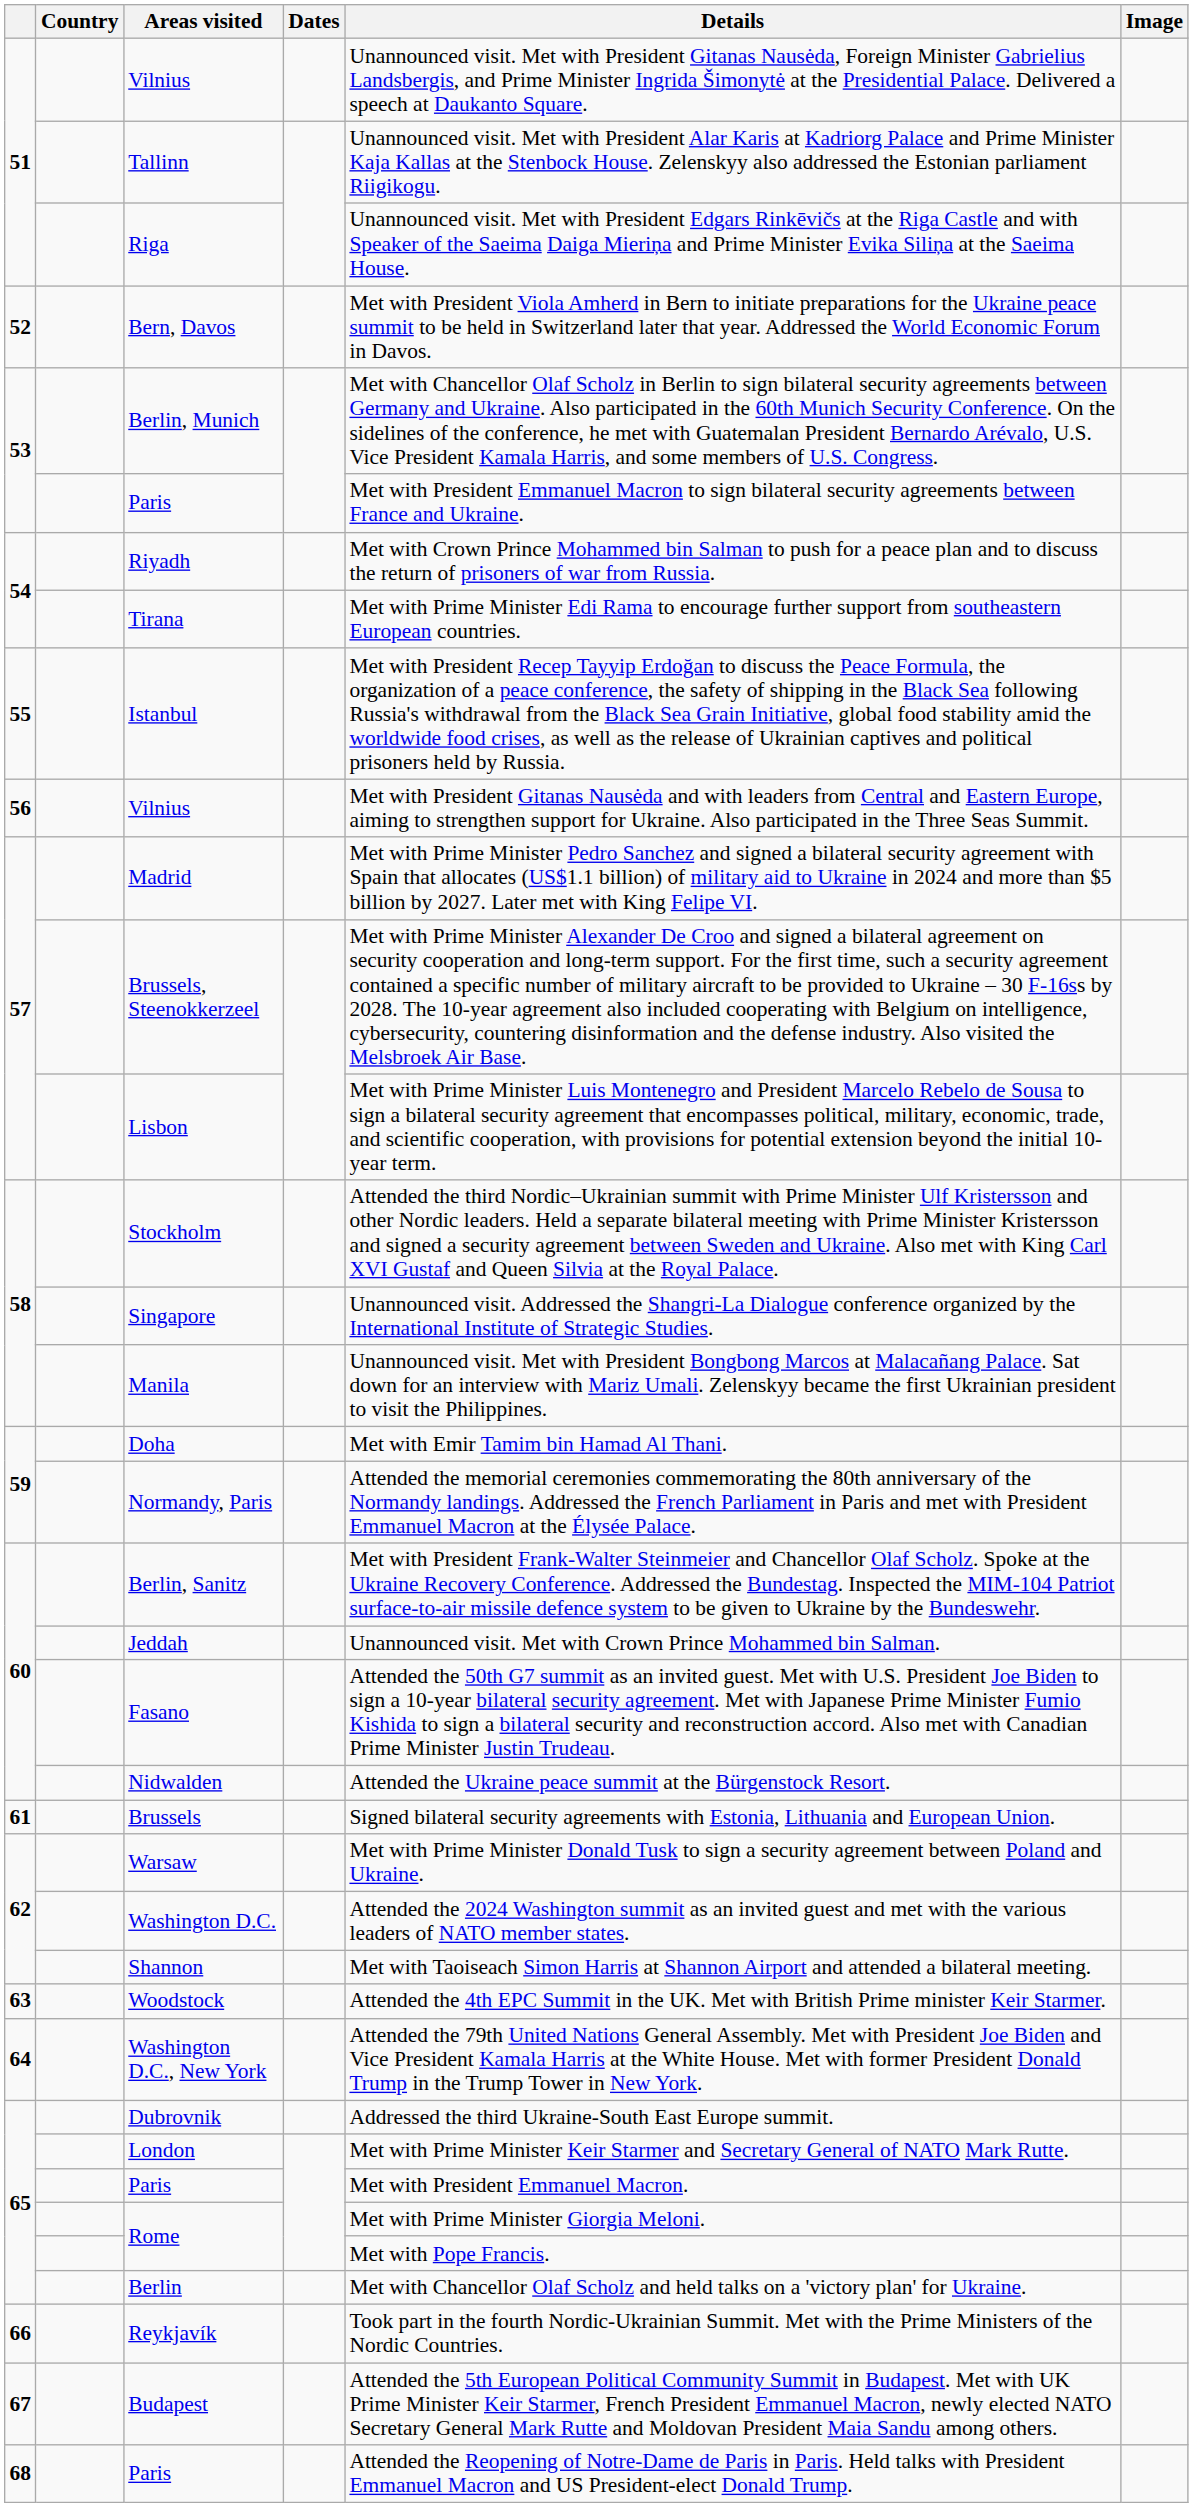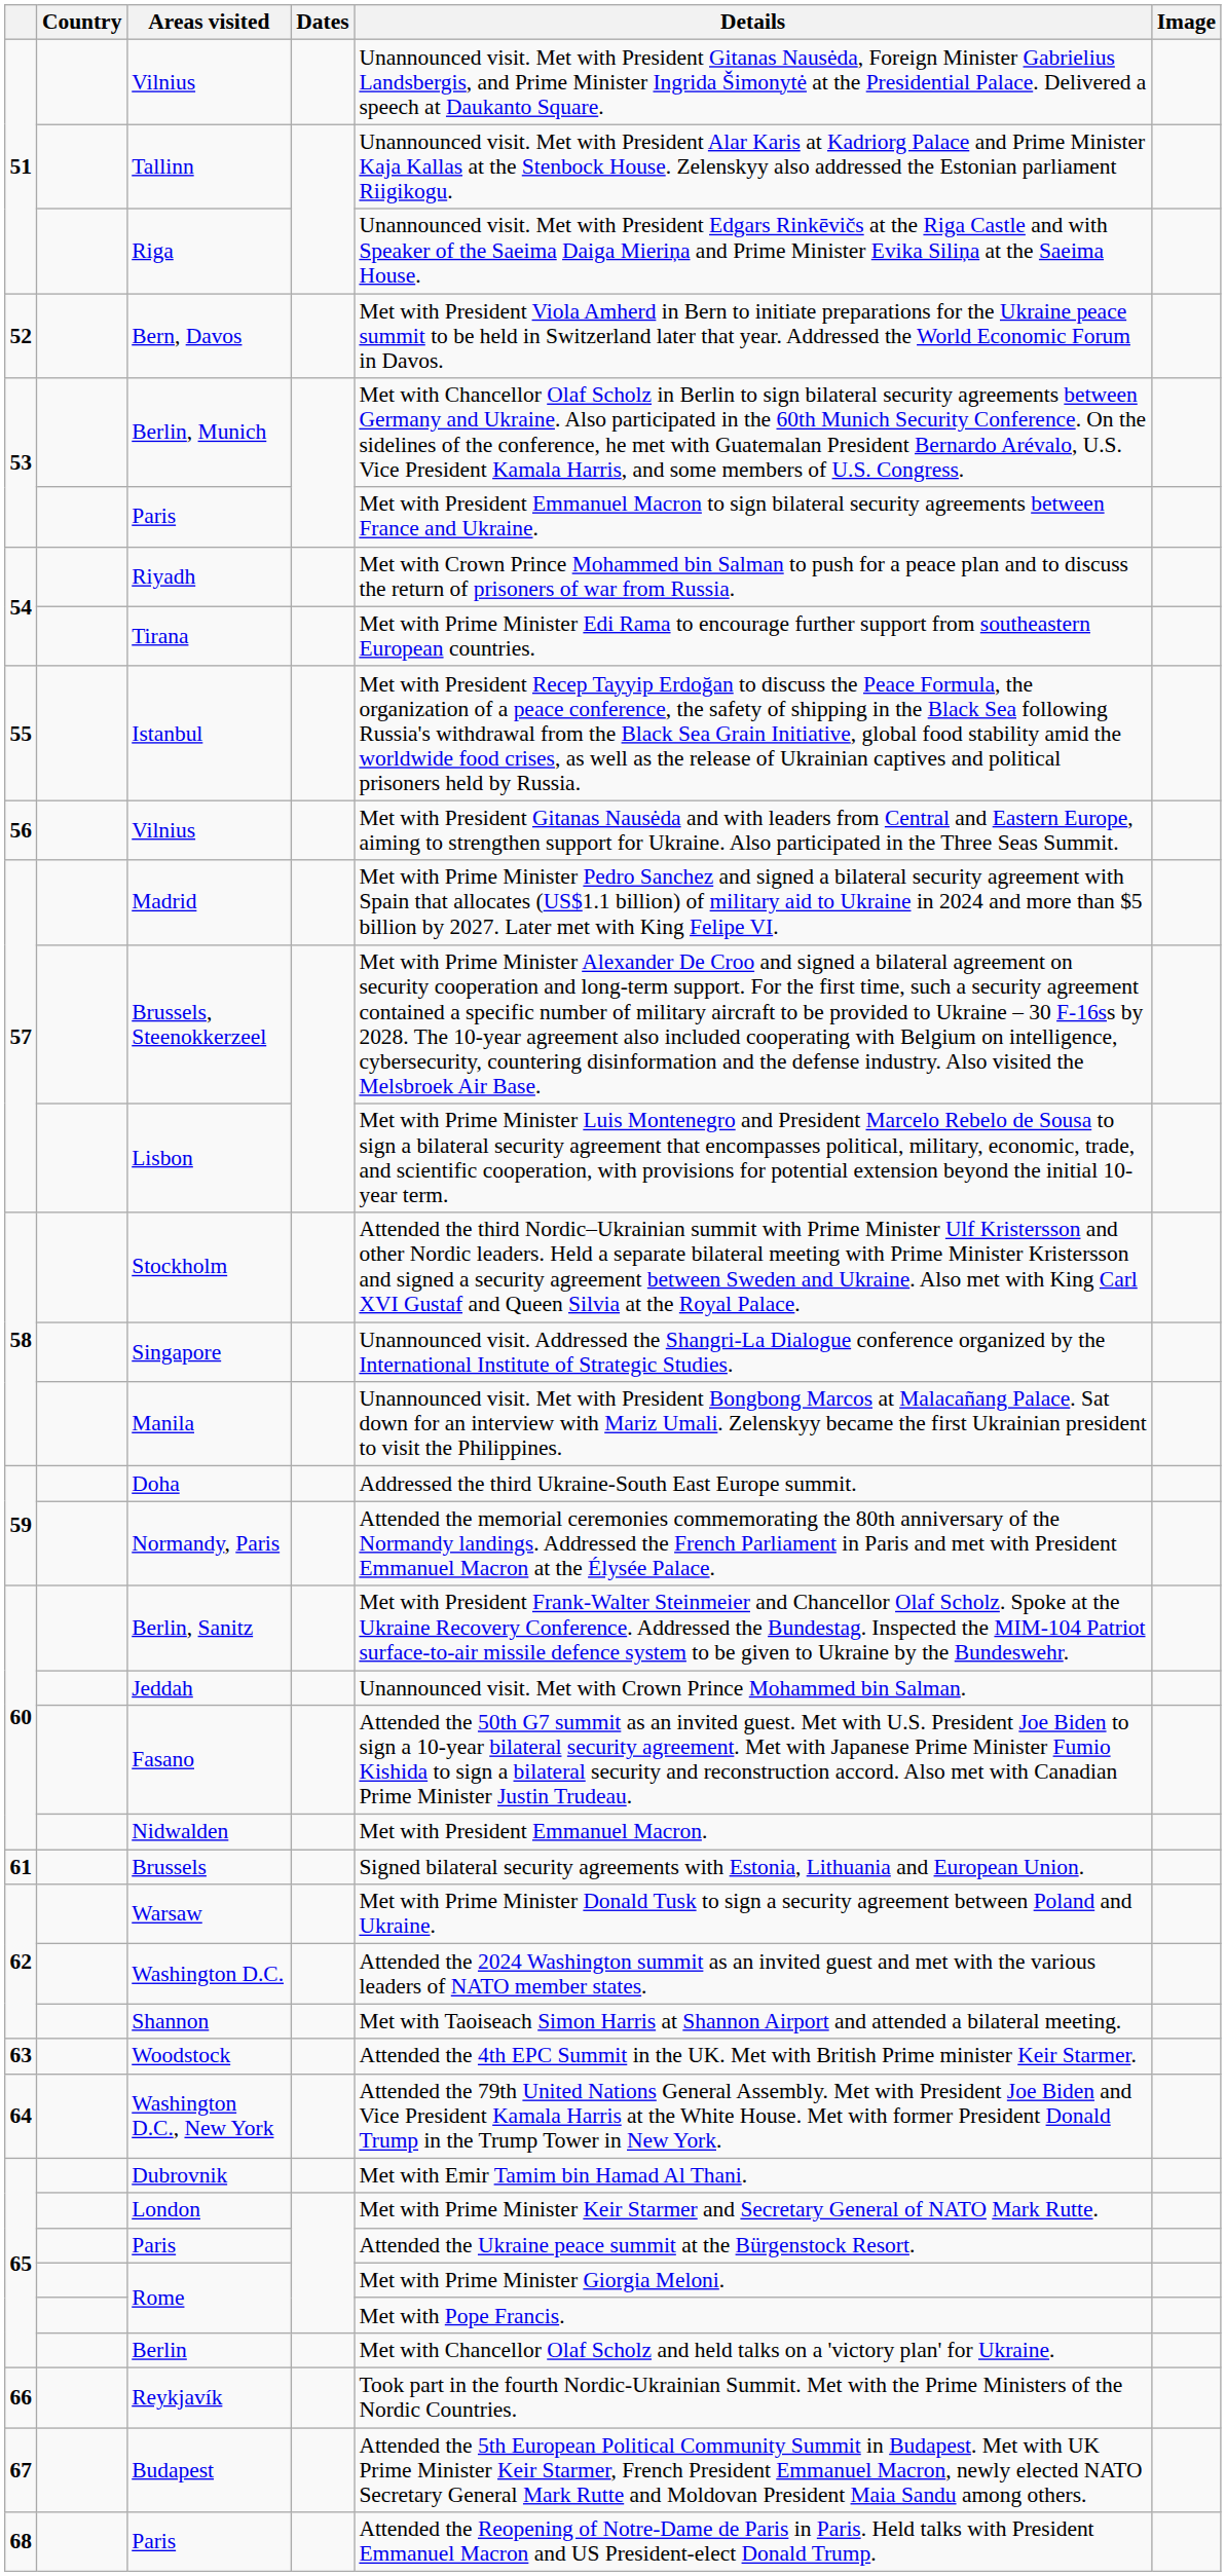Doha | Details: Met with Emir Tamim bin Hamad Al Thani. -> Addressed the third Ukraine-South East Europe summit.
Nidwalden | Details: Attended the Ukraine peace summit at the Bürgenstock Resort. -> Met with President Emmanuel Macron.
Dubrovnik | Details: Addressed the third Ukraine-South East Europe summit. -> Met with Emir Tamim bin Hamad Al Thani.
65 / Paris | Details: Met with President Emmanuel Macron. -> Attended the Ukraine peace summit at the Bürgenstock Resort.
